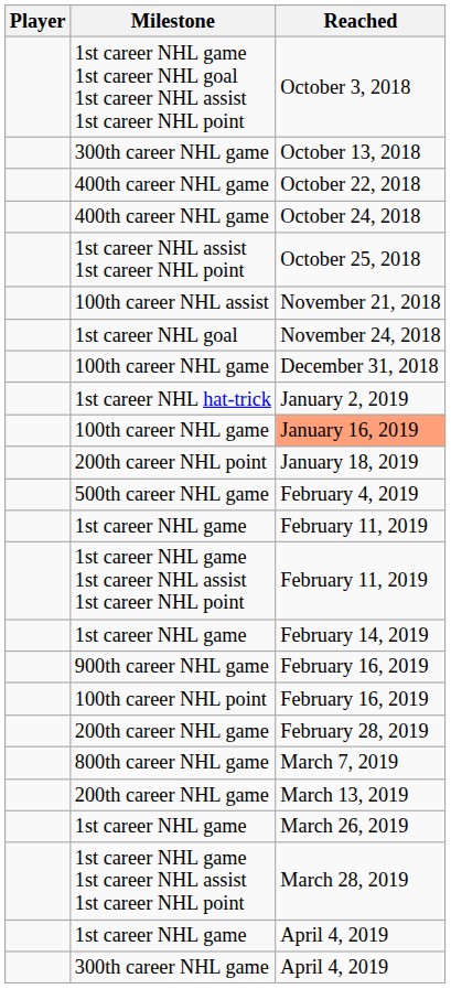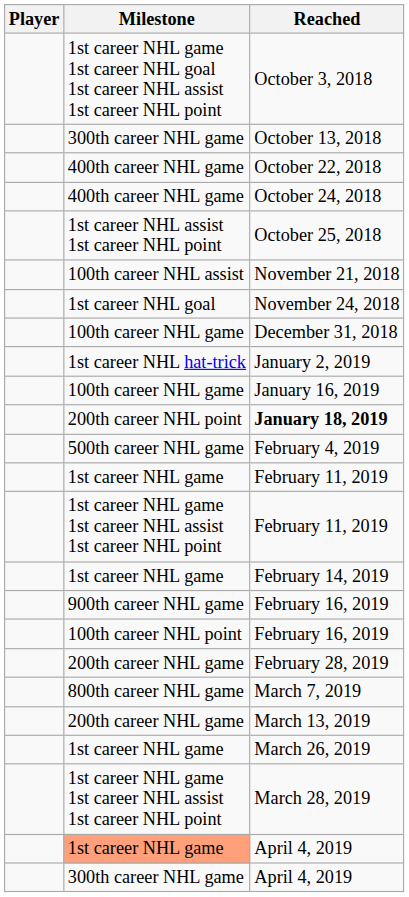row 11 | Reached: lightsalmon background -> no background
row 12 | Reached: normal -> bold
row 24 | Milestone: no background -> lightsalmon background
